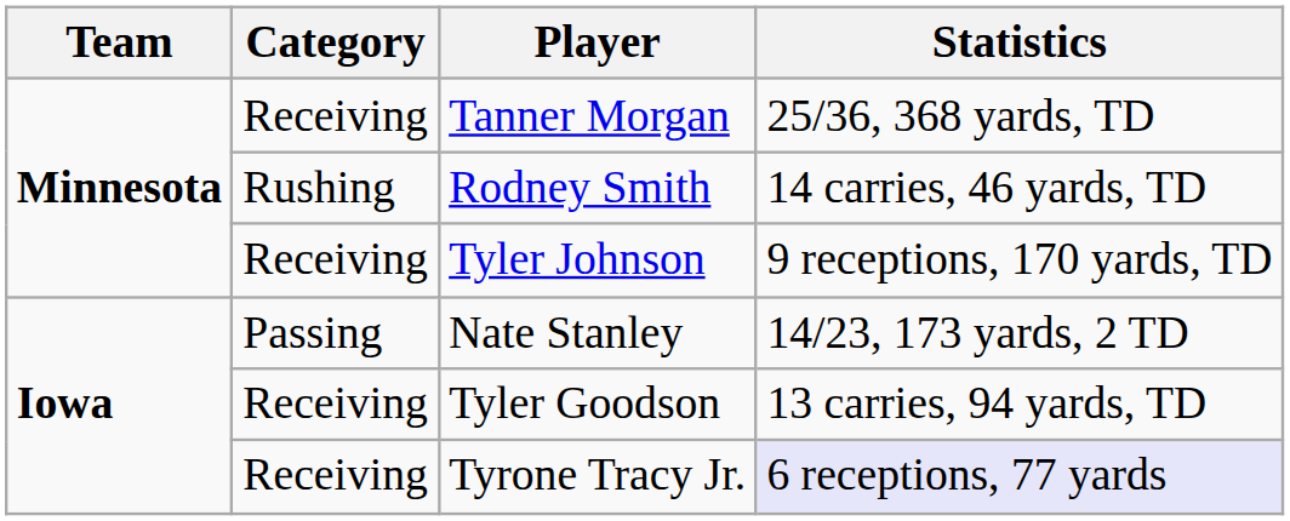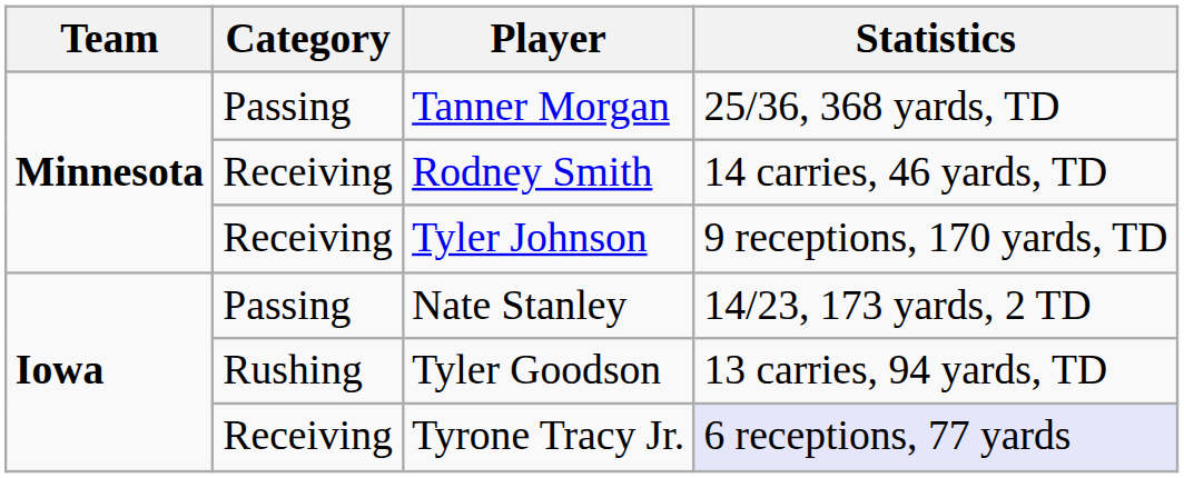Tanner Morgan | Category: Receiving -> Passing
Rodney Smith | Category: Rushing -> Receiving
Tyler Goodson | Category: Receiving -> Rushing
